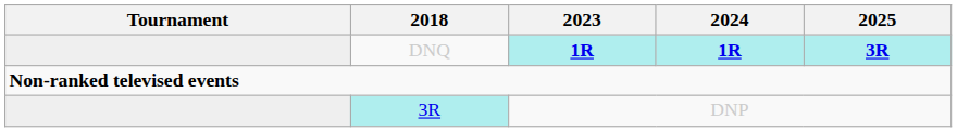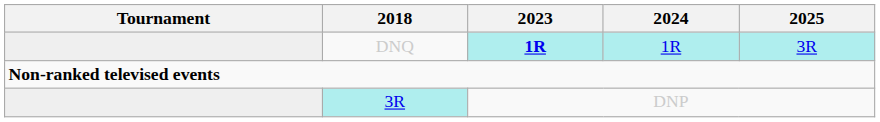DNQ | 2024: bold -> normal
DNQ | 2025: bold -> normal
